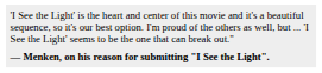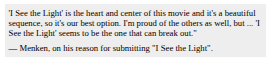row 2 | column 1: bold -> normal
